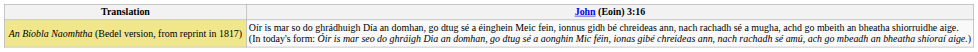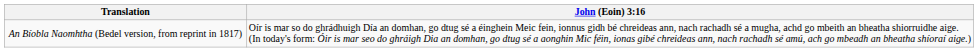An Bíobla Naomhtha (Bedel version, from reprint in 1817) | Translation: khaki background -> no background
